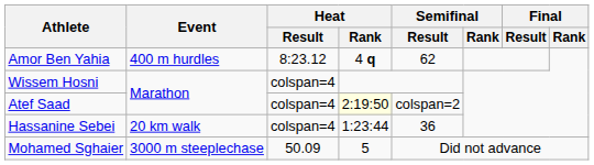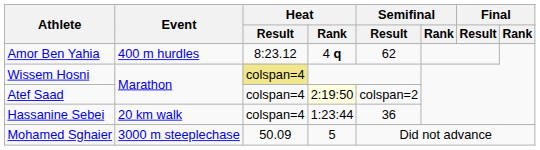Wissem Hosni | Heat / Result: no background -> khaki background
